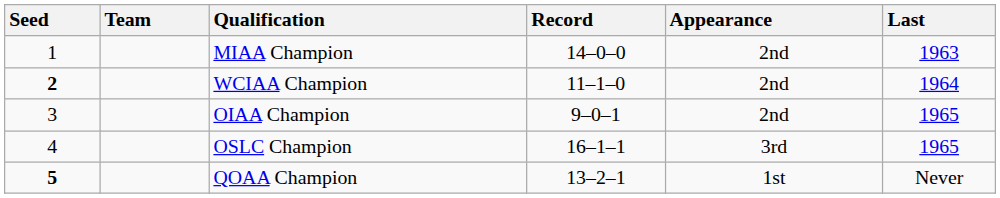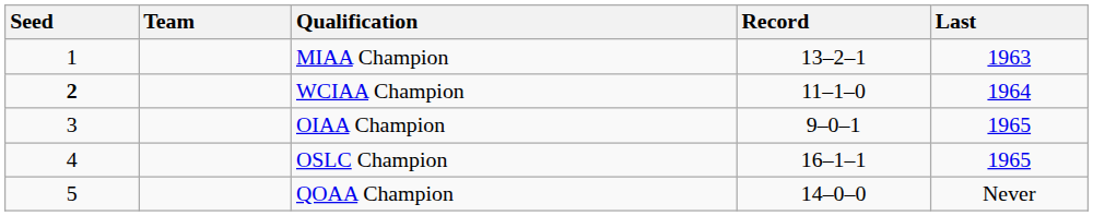- column: Appearance | 2nd | 2nd | 2nd | 3rd | 1st
MIAA Champion | Record: 14–0–0 -> 13–2–1
QOAA Champion | Seed: bold -> normal
QOAA Champion | Record: 13–2–1 -> 14–0–0
